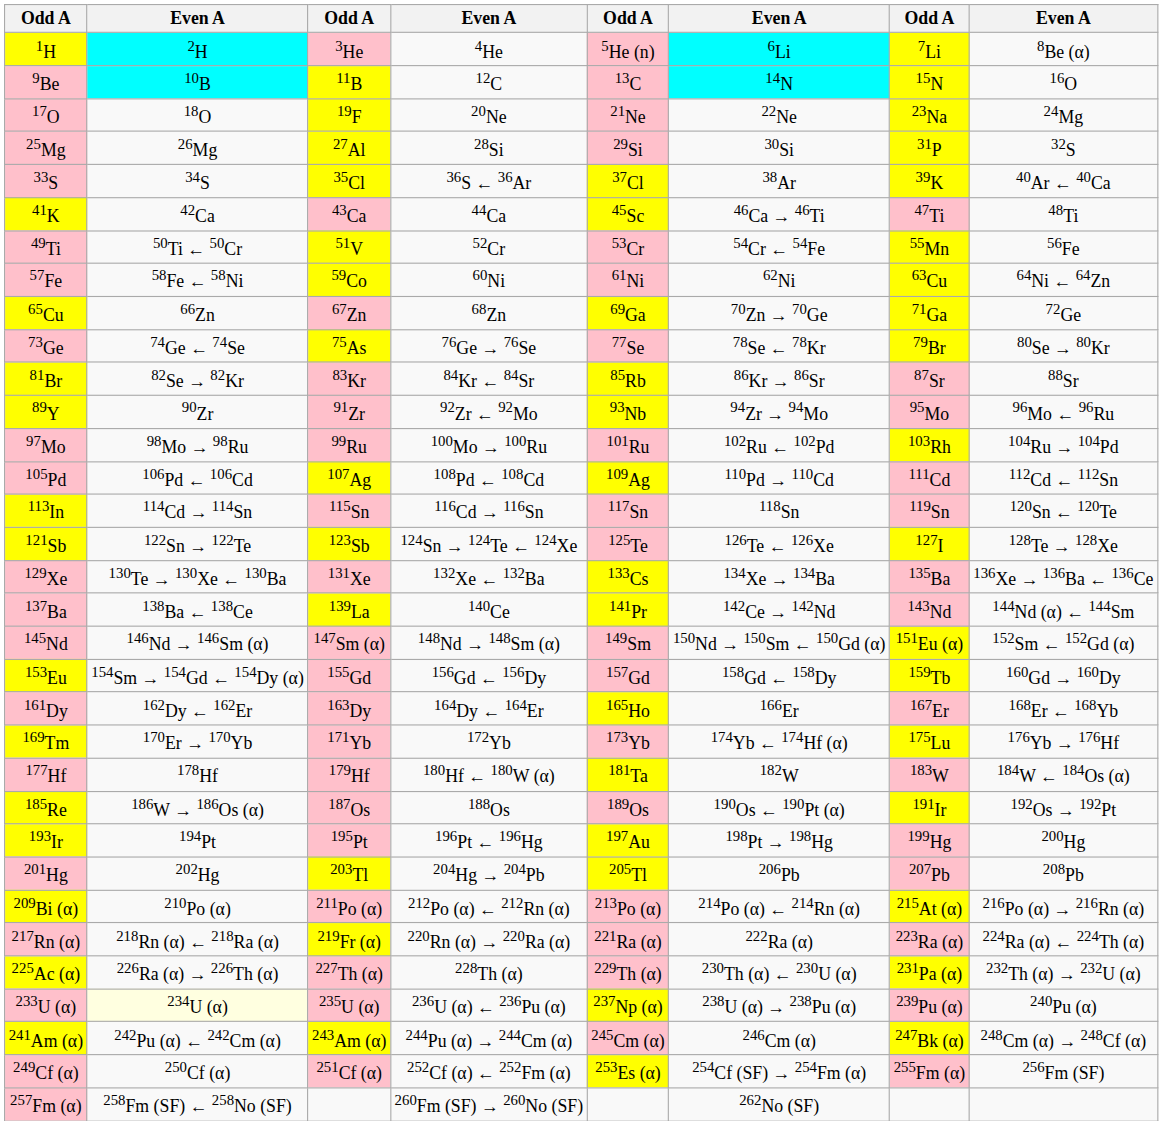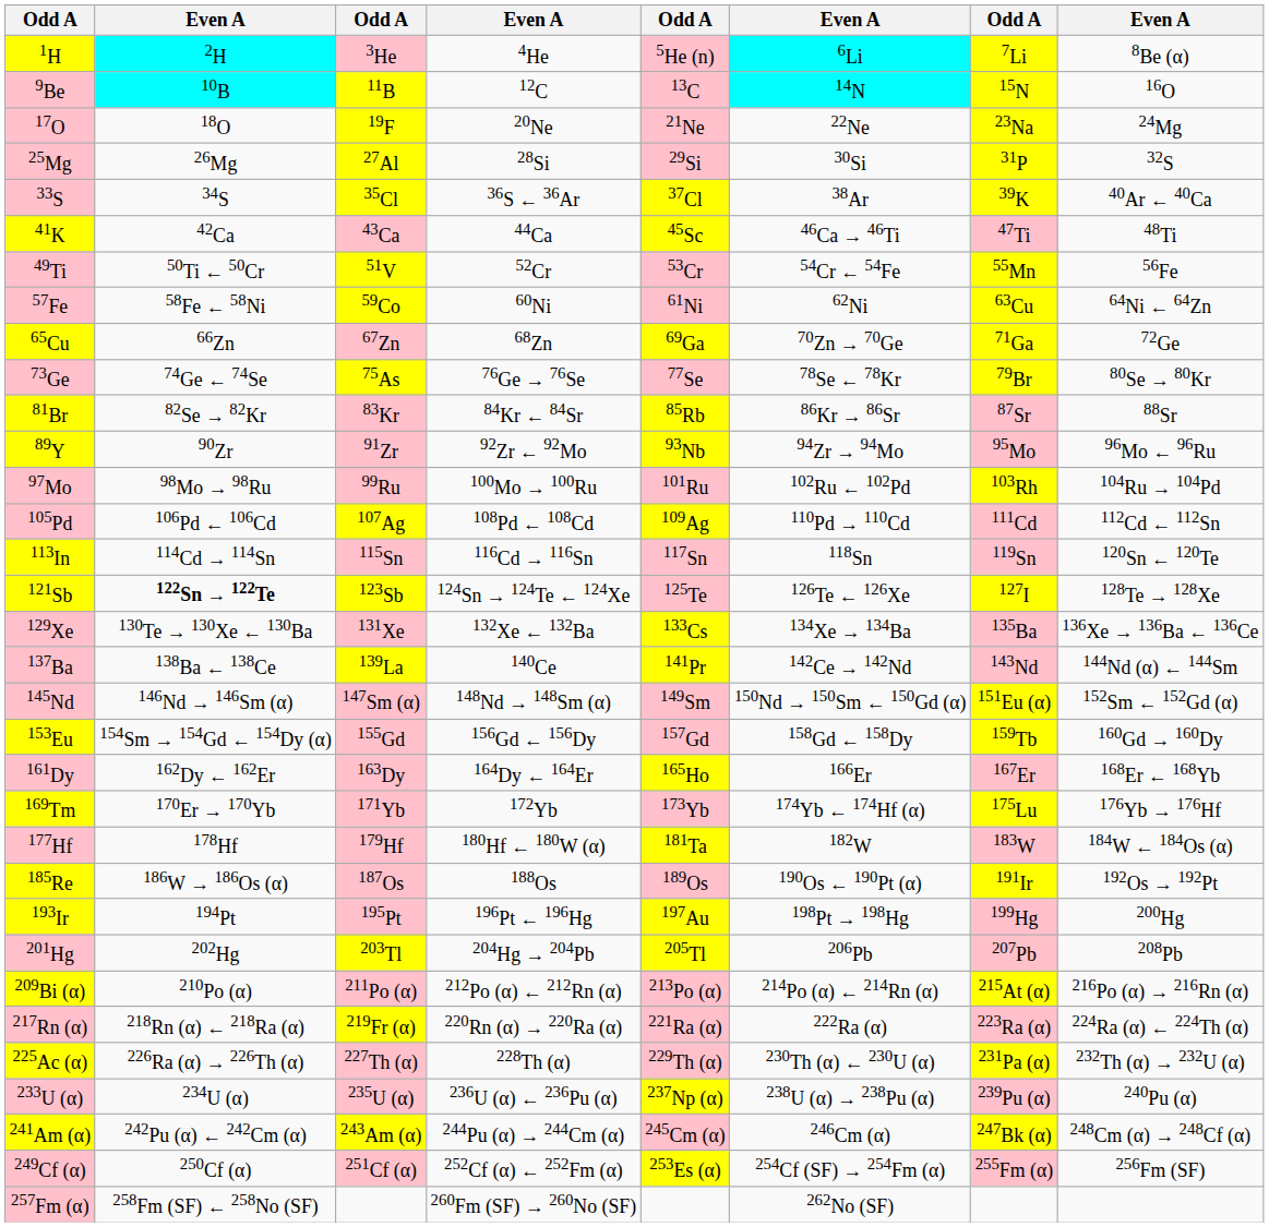121Sb | column 2: normal -> bold
233U (α) | column 2: lightyellow background -> no background
